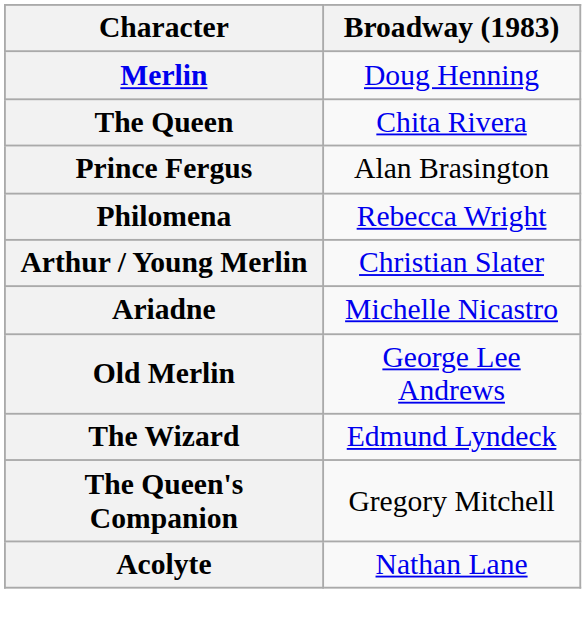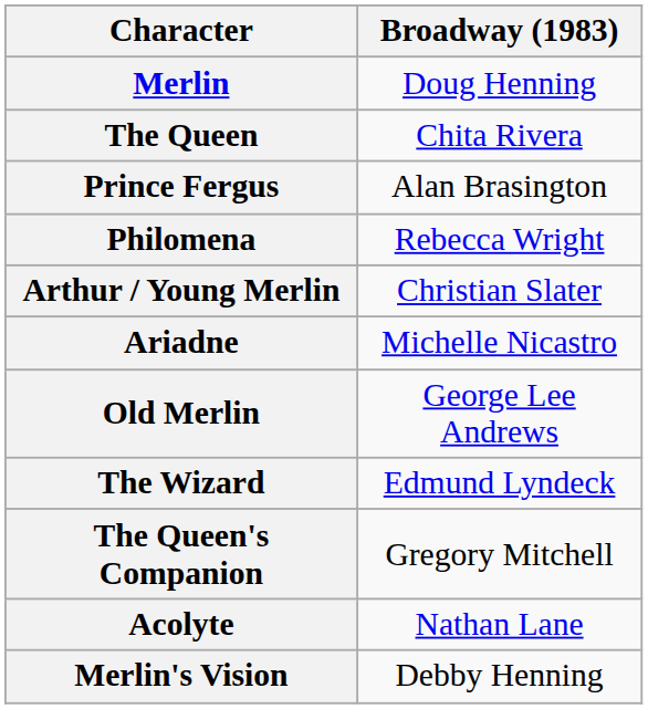+ row: Merlin's Vision | Debby Henning
